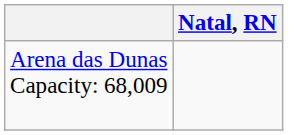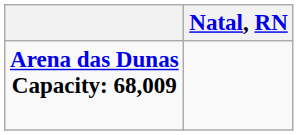Arena das Dunas Capacity: 68,009 | column 1: normal -> bold
